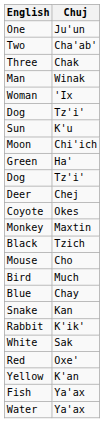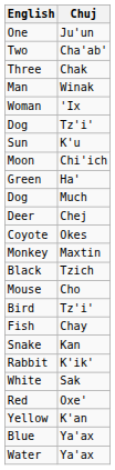row 11 | Chuj: Tz'i' -> Much
row 17 | Chuj: Much -> Tz'i'
row 18 | English: Blue -> Fish
row 24 | English: Fish -> Blue
